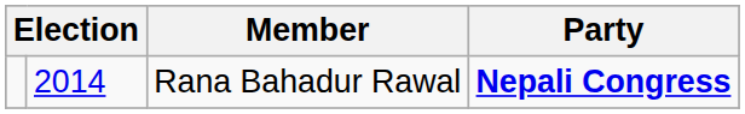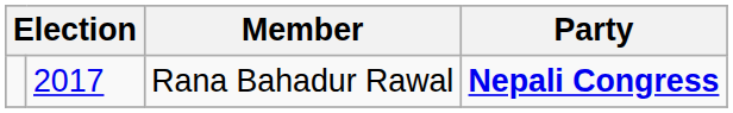Rana Bahadur Rawal | column 2: 2014 -> 2017
